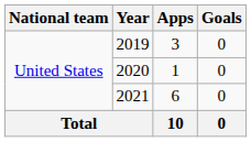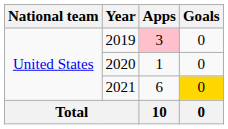2019 | Apps: no background -> pink background
2021 | Goals: no background -> gold background
